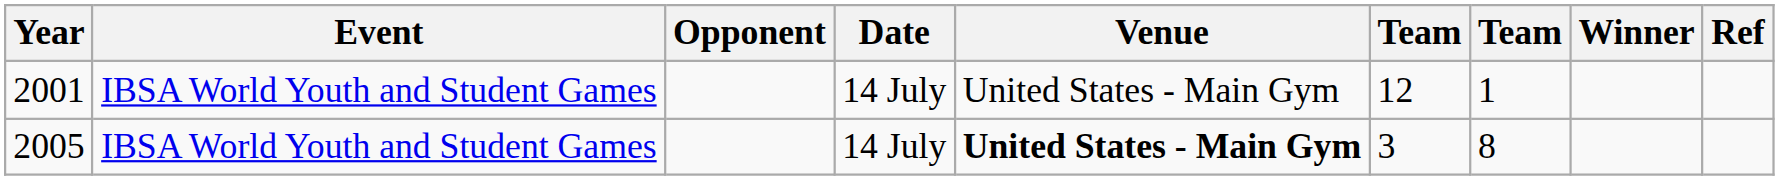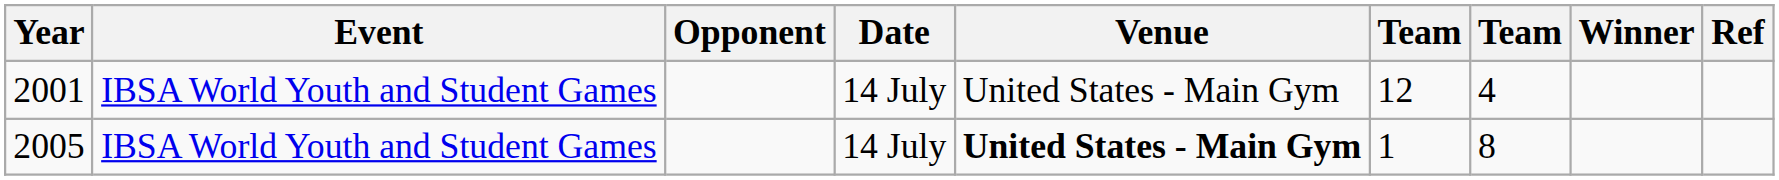row 2 | column 7: 1 -> 4
row 3 | column 6: 3 -> 1
